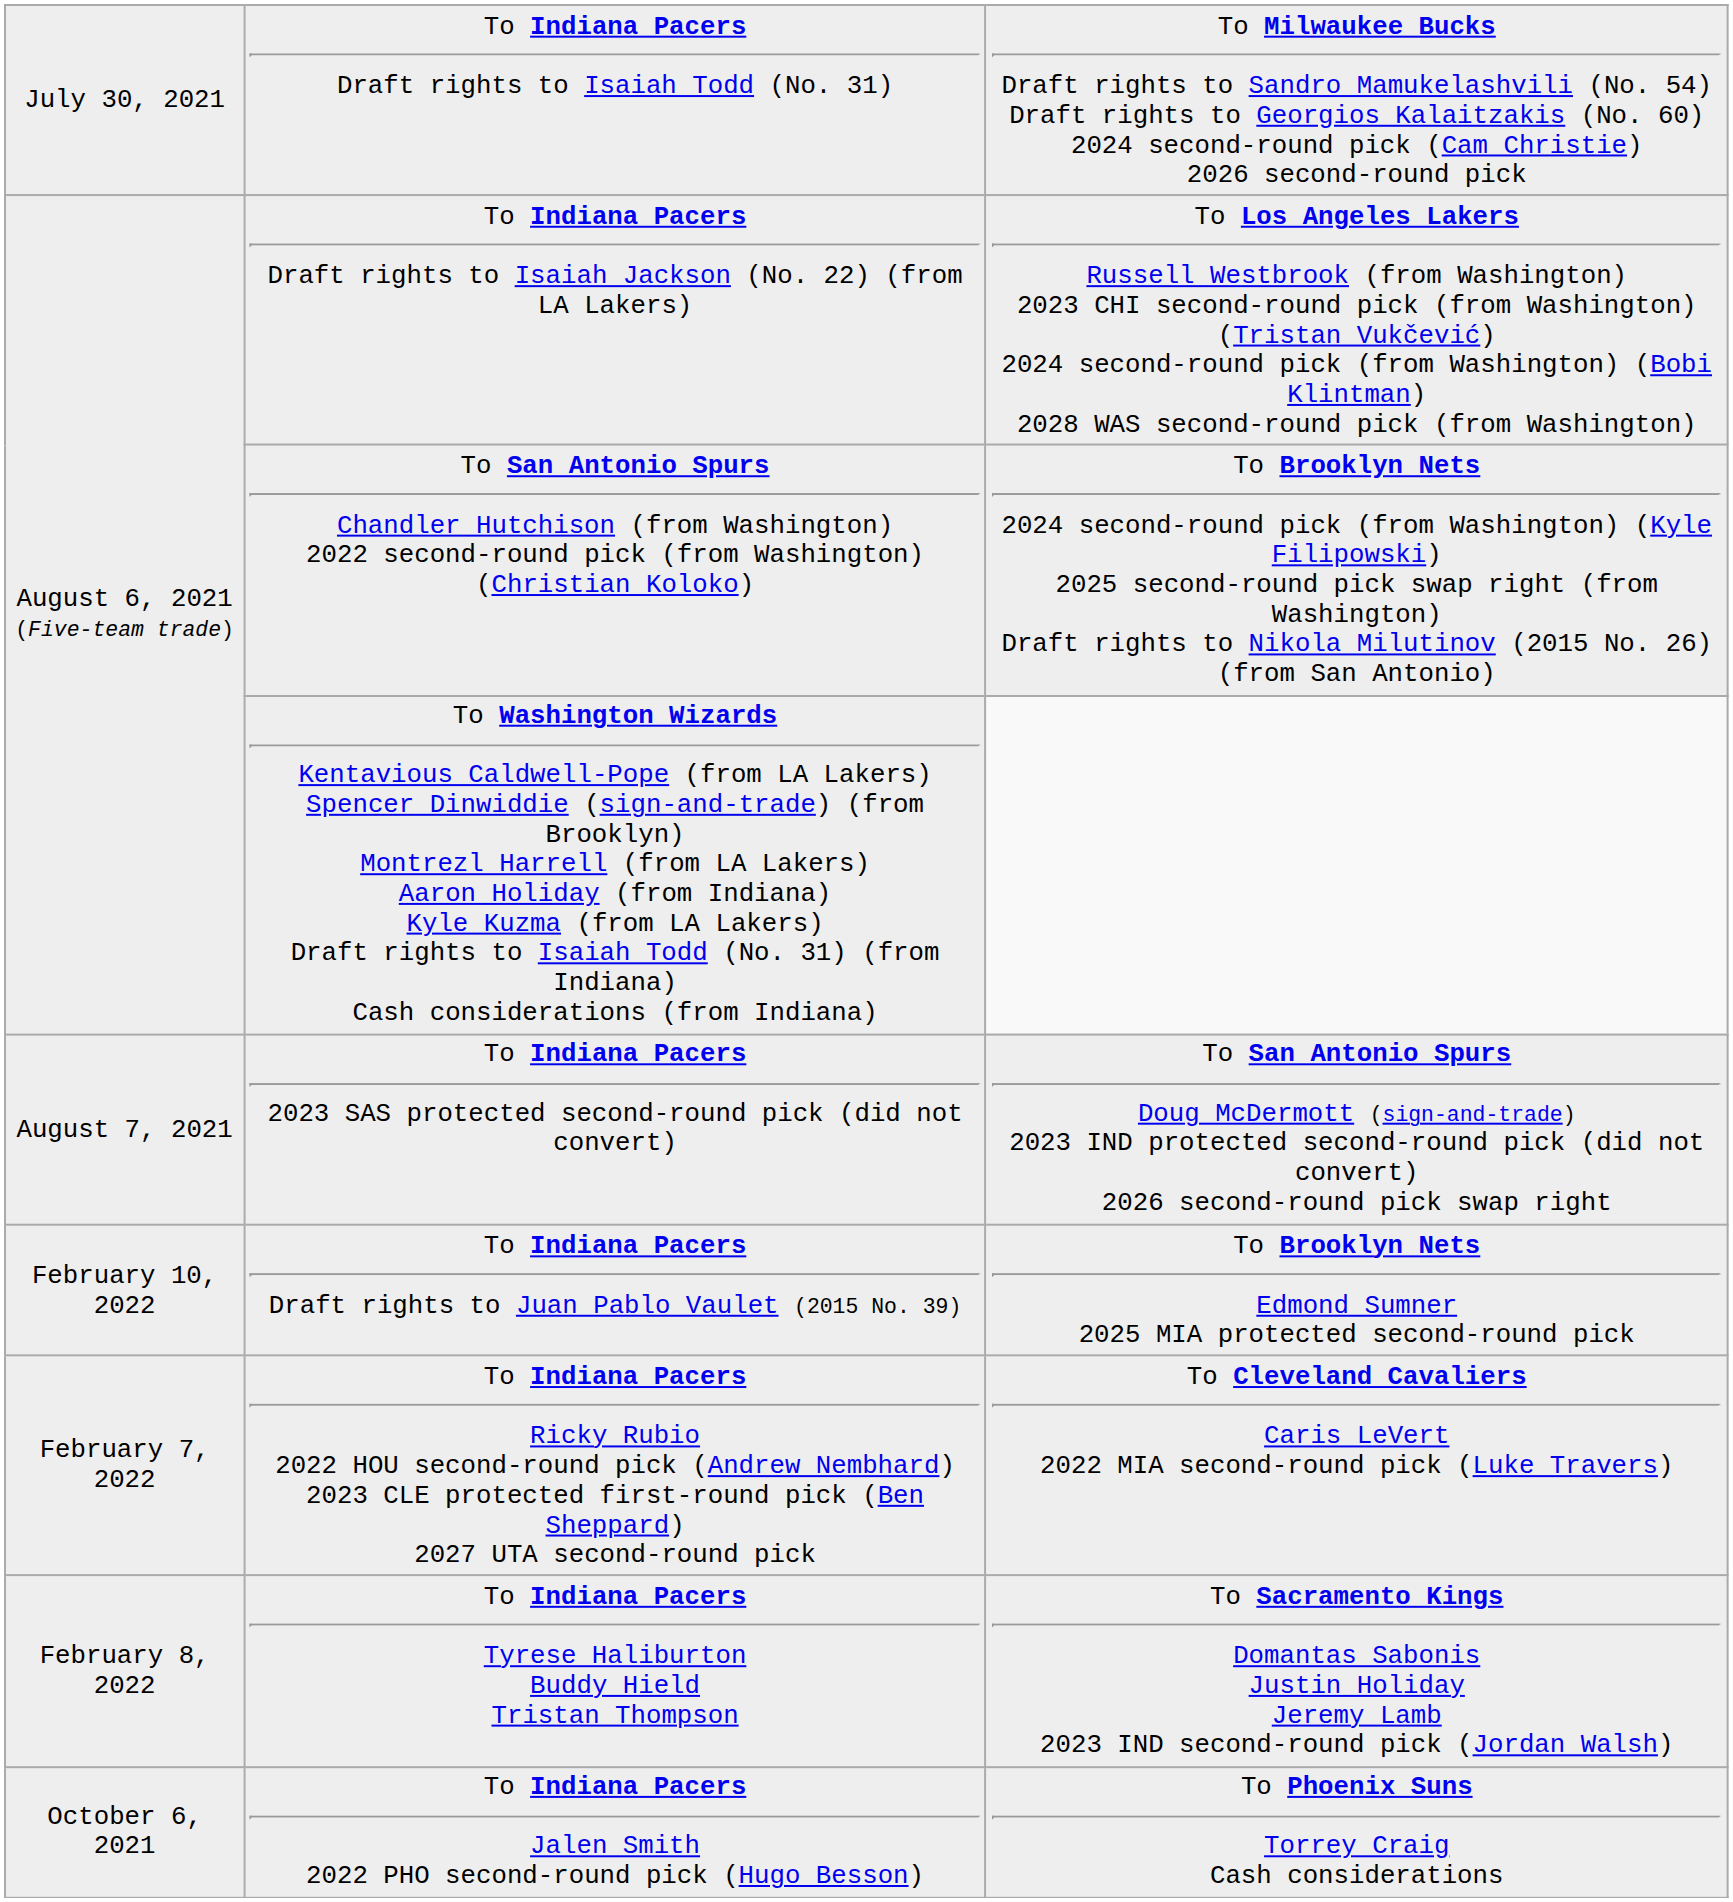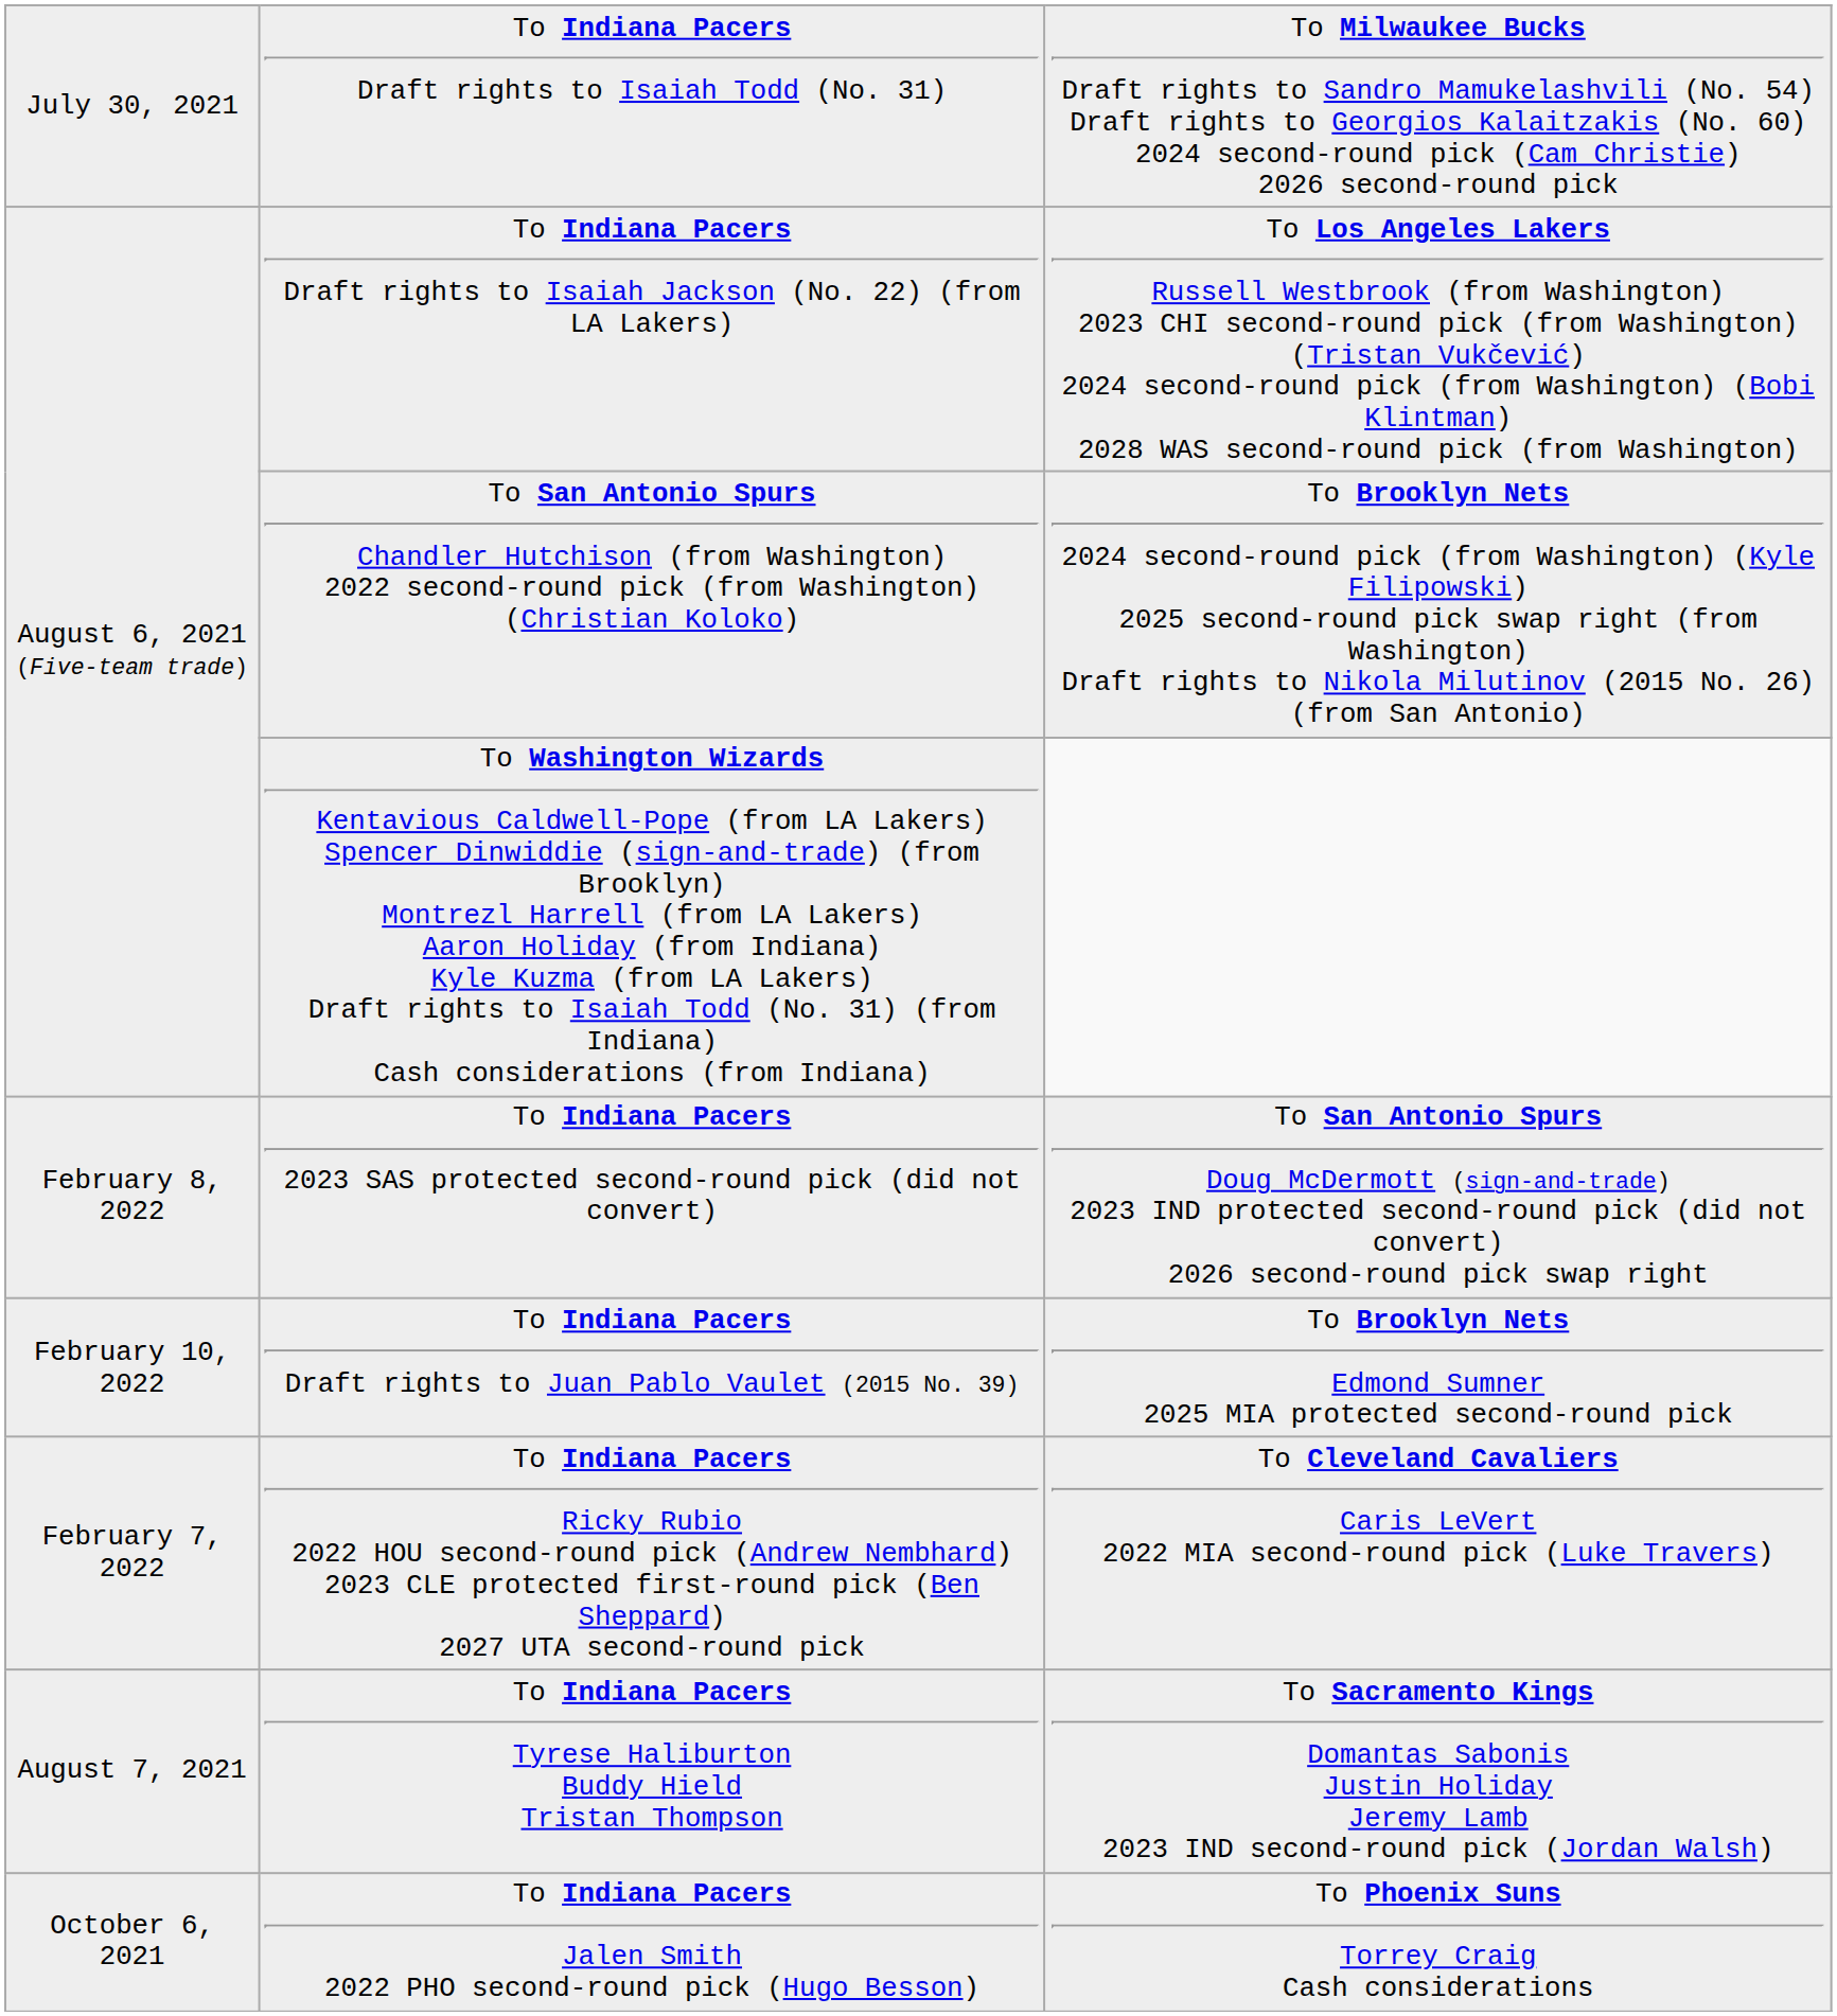row 5 | column 1: August 7, 2021 -> February 8, 2022
row 8 | column 1: February 8, 2022 -> August 7, 2021
